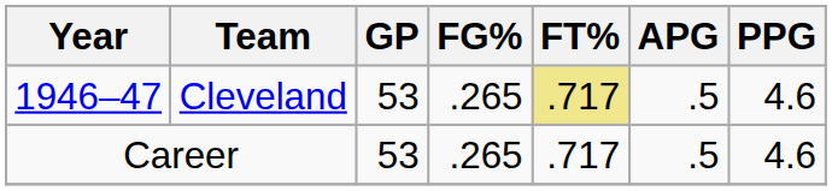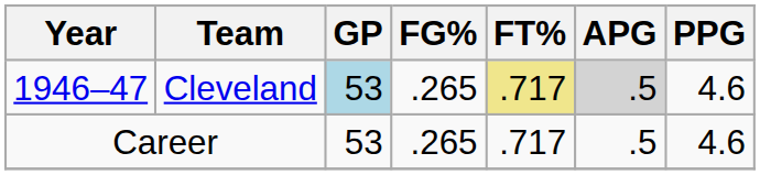1946–47 | GP: no background -> lightblue background
1946–47 | APG: no background -> lightgrey background
